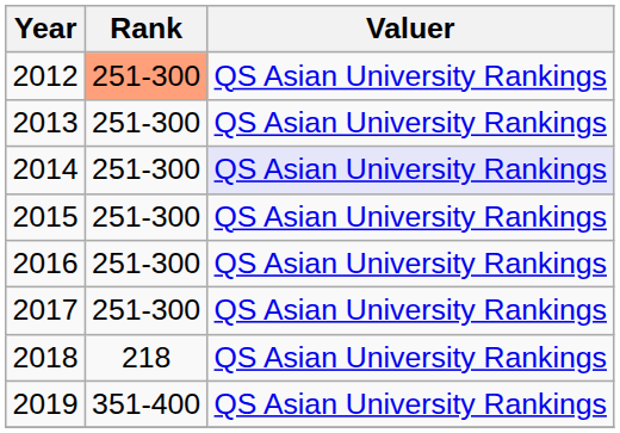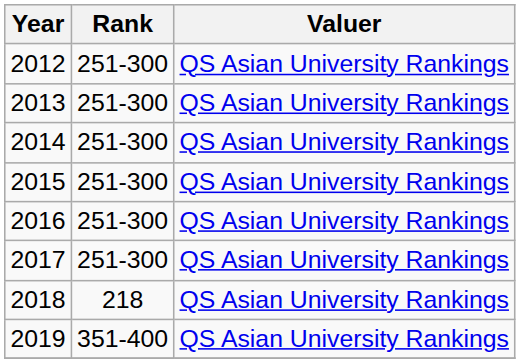2012 | Rank: lightsalmon background -> no background
2014 | Valuer: lavender background -> no background
